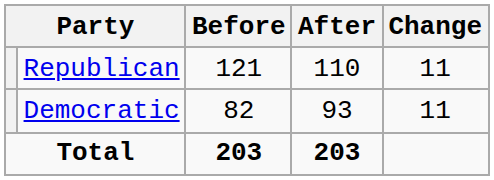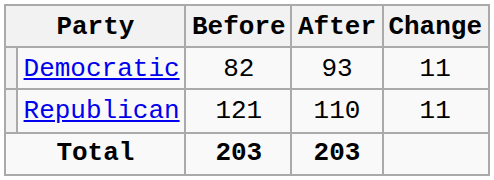rows swapped: Republican <-> Democratic
